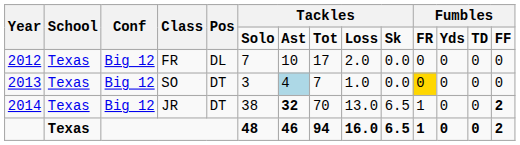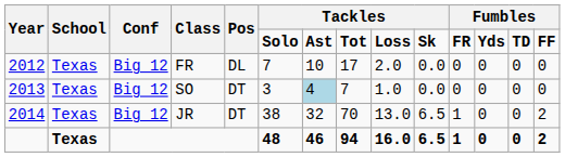SO | column 11: gold background -> no background
JR | column 7: bold -> normal
JR | column 14: bold -> normal
